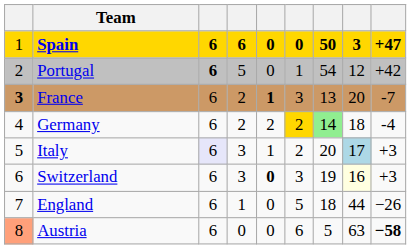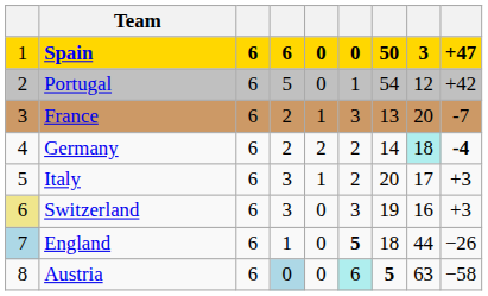Portugal | column 3: bold -> normal
France | column 1: bold -> normal
France | column 5: bold -> normal
Germany | column 6: gold background -> no background
Germany | column 7: lightgreen background -> no background
Germany | column 8: no background -> paleturquoise background
Germany | column 9: normal -> bold
Italy | column 3: lavender background -> no background
Italy | column 8: lightblue background -> no background
Switzerland | column 1: no background -> khaki background
Switzerland | column 5: bold -> normal
Switzerland | column 8: lightyellow background -> no background
England | column 1: no background -> lightblue background
England | column 6: normal -> bold
Austria | column 1: lightsalmon background -> no background
Austria | column 4: no background -> lightblue background
Austria | column 6: no background -> paleturquoise background
Austria | column 7: normal -> bold
Austria | column 9: bold -> normal
